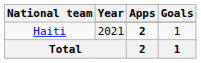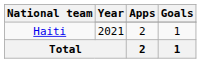2021 | Apps: bold -> normal
